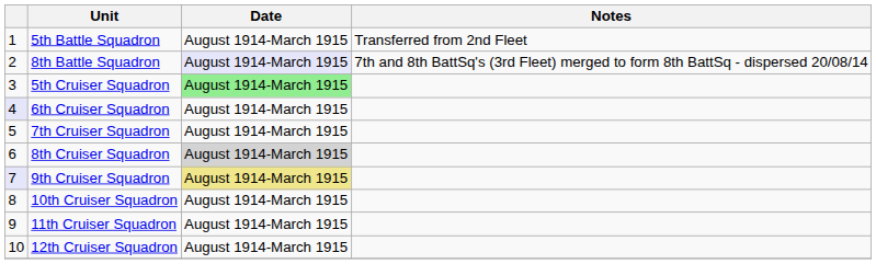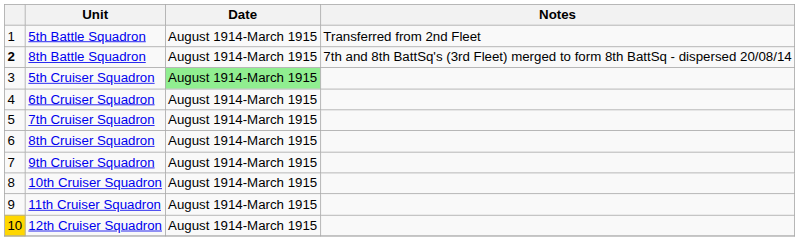8th Battle Squadron | column 1: normal -> bold
8th Battle Squadron | Date: lavender background -> no background
6th Cruiser Squadron | column 1: lavender background -> no background
8th Cruiser Squadron | Date: lightgrey background -> no background
9th Cruiser Squadron | column 1: lavender background -> no background
9th Cruiser Squadron | Date: khaki background -> no background
12th Cruiser Squadron | column 1: no background -> gold background
